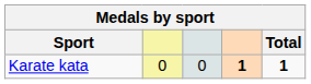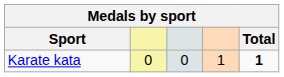Karate kata | column 4: bold -> normal
